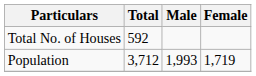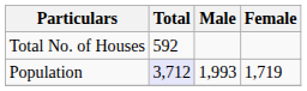Population | Total: no background -> lavender background
